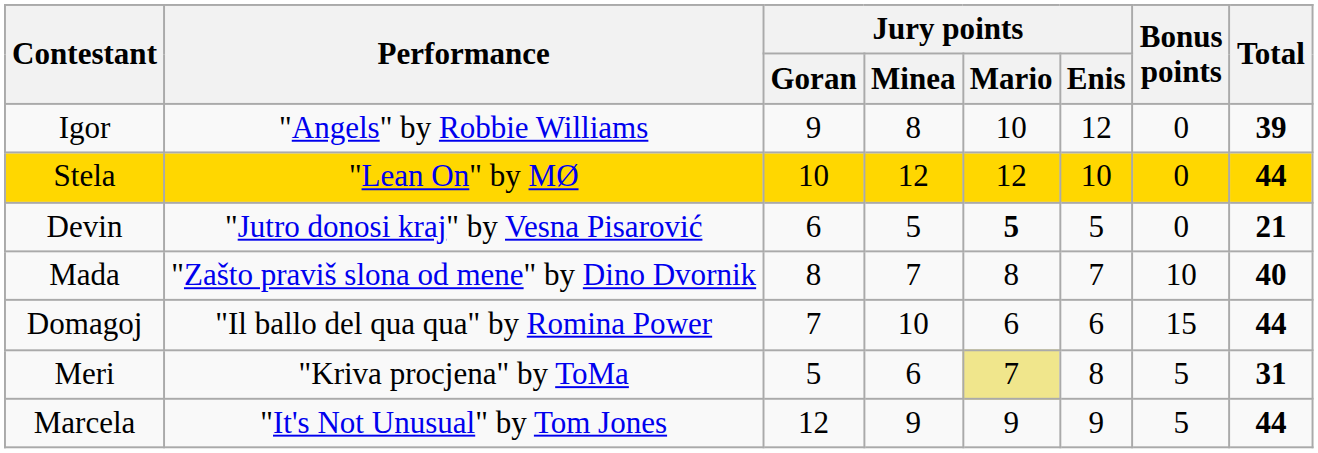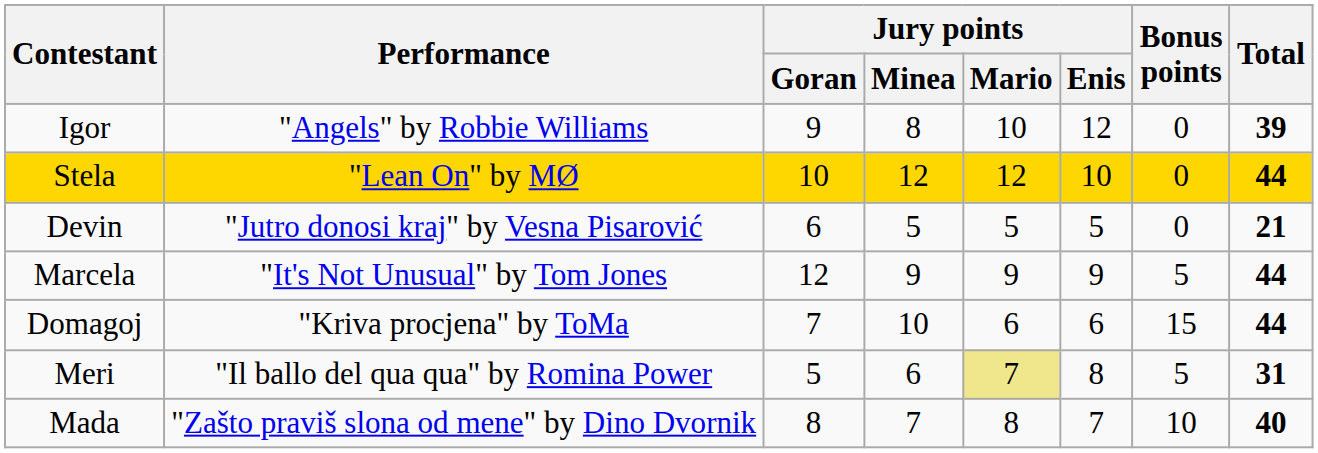Devin | Jury points / Mario: bold -> normal
rows swapped: Marcela <-> Mada
Domagoj | Performance: "Il ballo del qua qua" by Romina Power -> "Kriva procjena" by ToMa
Meri | Performance: "Kriva procjena" by ToMa -> "Il ballo del qua qua" by Romina Power
